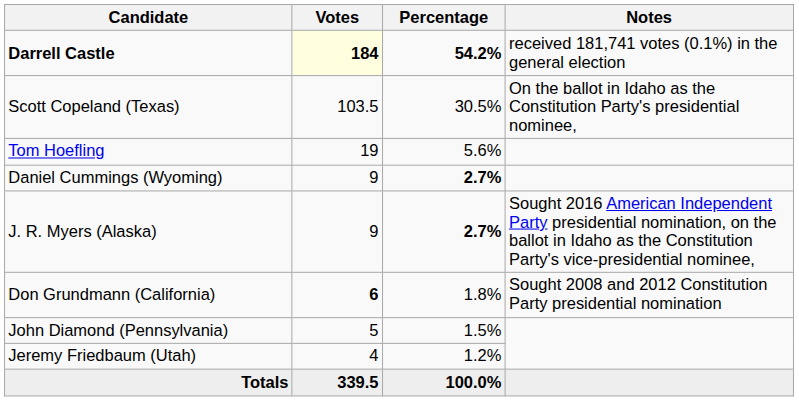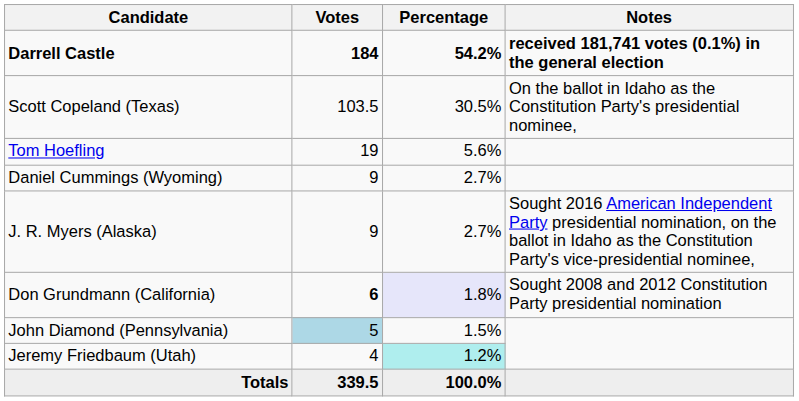Darrell Castle | Votes: lightyellow background -> no background
Darrell Castle | Notes: normal -> bold
Daniel Cummings (Wyoming) | Percentage: bold -> normal
J. R. Myers (Alaska) | Percentage: bold -> normal
Don Grundmann (California) | Percentage: no background -> lavender background
John Diamond (Pennsylvania) | Votes: no background -> lightblue background
Jeremy Friedbaum (Utah) | Percentage: no background -> paleturquoise background
